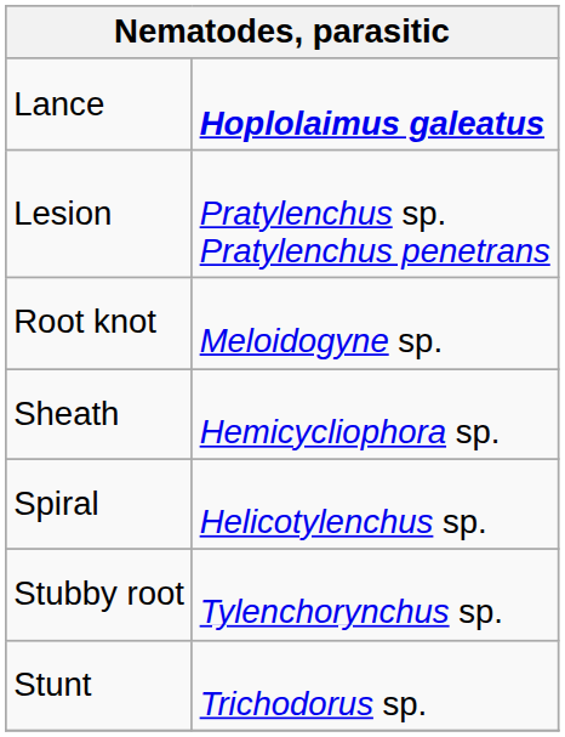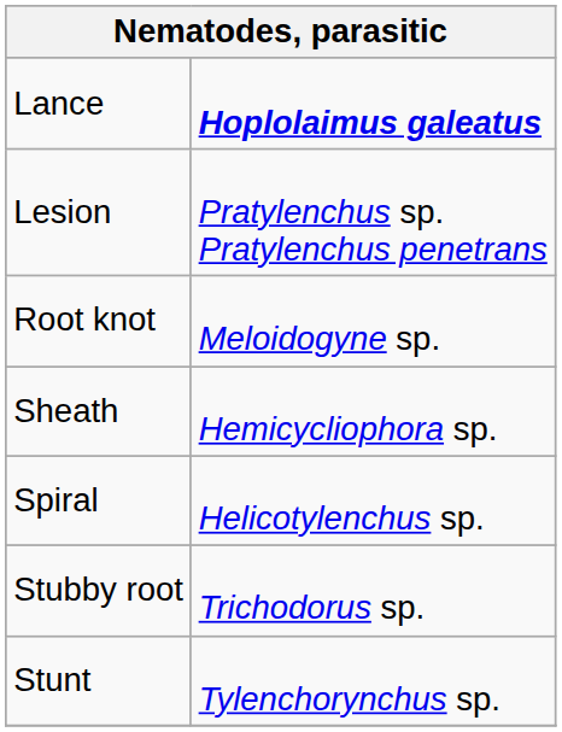Stubby root | column 2: Tylenchorynchus sp. -> Trichodorus sp.
Stunt | column 2: Trichodorus sp. -> Tylenchorynchus sp.
